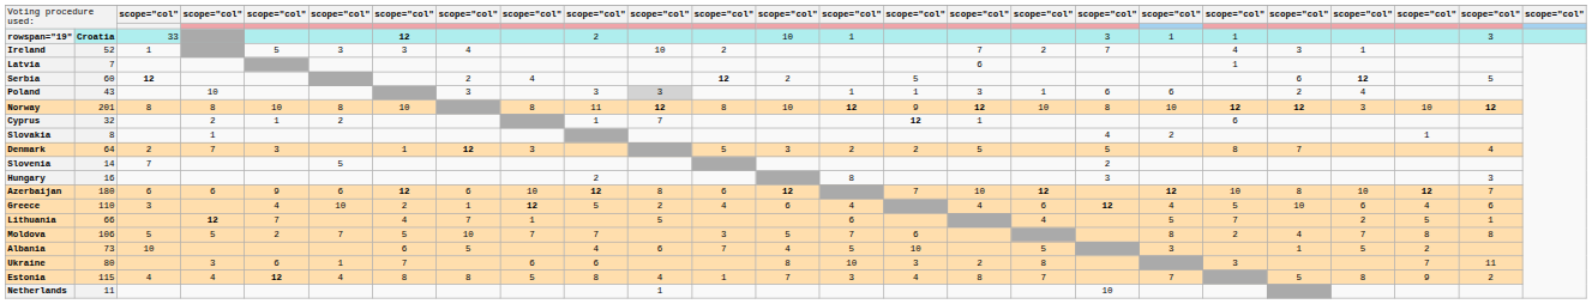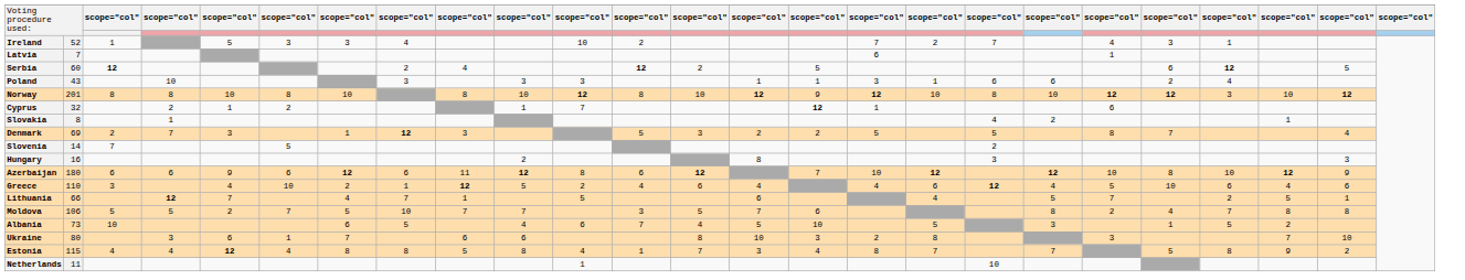- row: rowspan="19" | Croatia | 33 | 12 | 2 | 10 | 1 | 3 | 1 | 1 | 3
Poland | column 11: lightgrey background -> no background
Norway | column 10: 11 -> 10
Denmark | column 2: 64 -> 69
Azerbaijan | column 9: 10 -> 11
Azerbaijan | column 24: 7 -> 9
Ukraine | column 24: 11 -> 10
